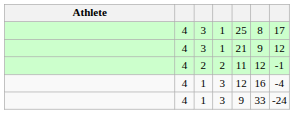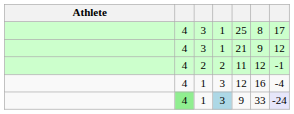row 6 | column 2: no background -> lightgreen background
row 6 | column 4: no background -> lightblue background
row 6 | column 7: no background -> lavender background
